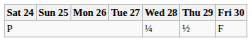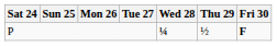P | Wed 28: normal -> bold
P | Fri 30: normal -> bold
